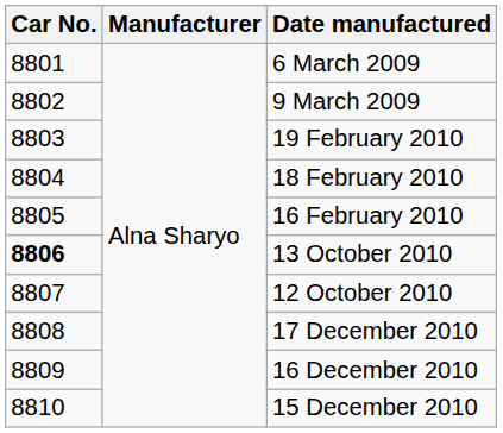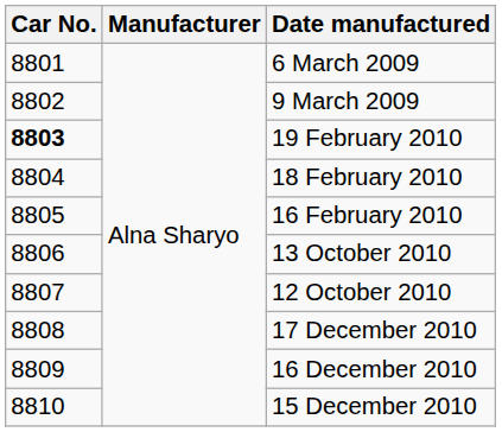19 February 2010 | Car No.: normal -> bold
13 October 2010 | Car No.: bold -> normal
